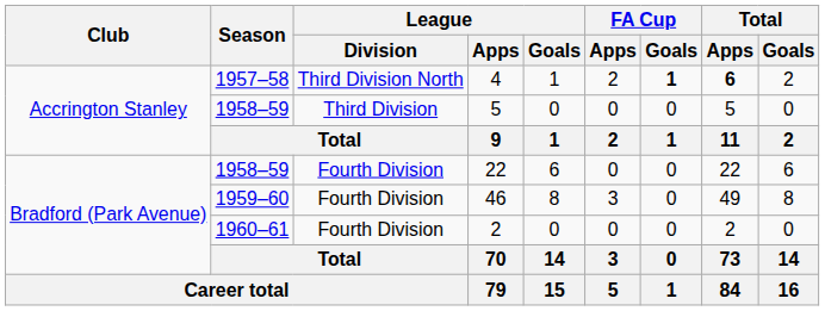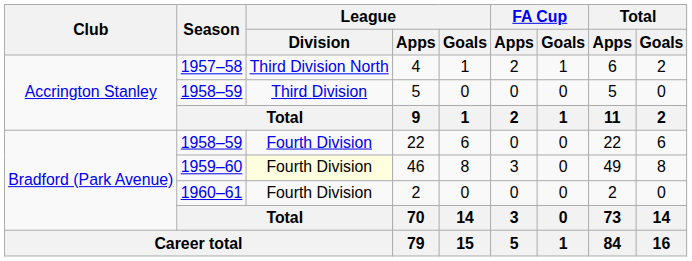4 | FA Cup / Goals: bold -> normal
4 | Total / Apps: bold -> normal
46 | League / Division: no background -> lightyellow background
